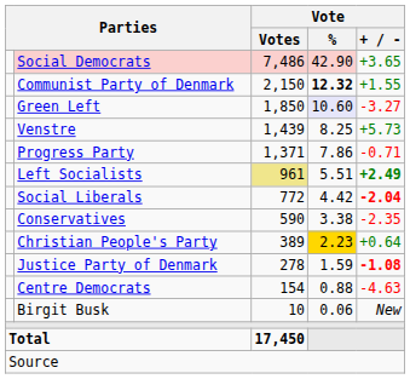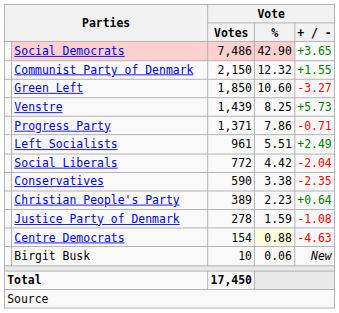Communist Party of Denmark | Vote / %: bold -> normal
Green Left | Vote / %: lavender background -> no background
Left Socialists | Vote / Votes: khaki background -> no background
Left Socialists | Vote / + / -: bold -> normal
Social Liberals | Vote / + / -: bold -> normal
Christian People's Party | Vote / %: gold background -> no background
Justice Party of Denmark | Vote / + / -: bold -> normal
Centre Democrats | Vote / %: no background -> lightyellow background
